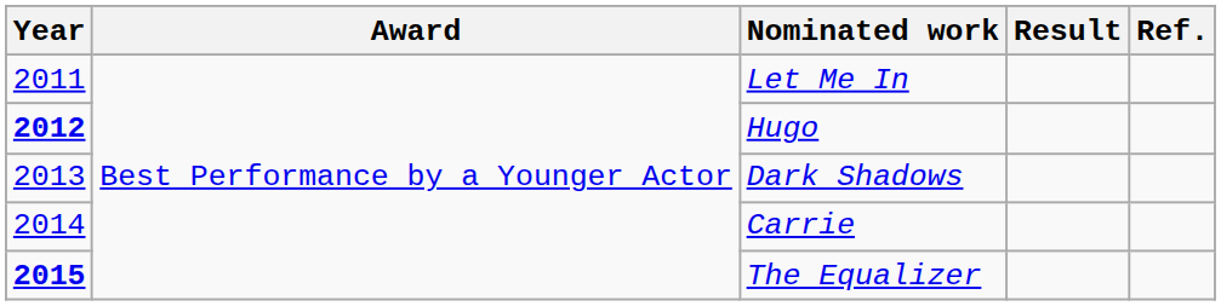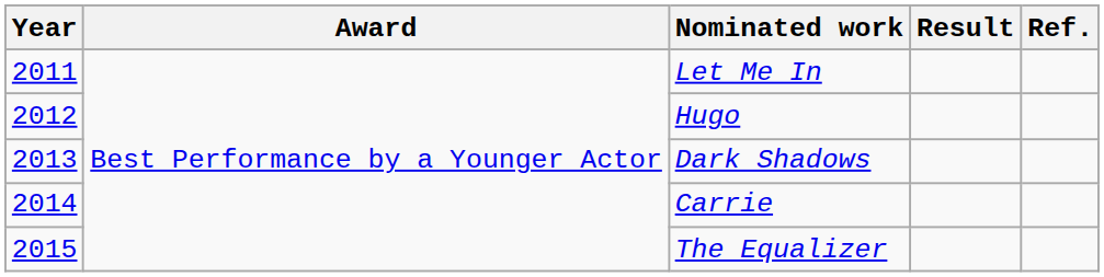Hugo | Year: bold -> normal
The Equalizer | Year: bold -> normal
